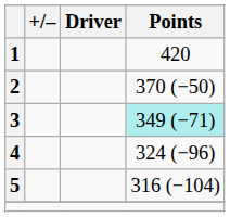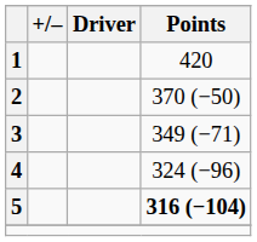3 | Points: paleturquoise background -> no background
5 | Points: normal -> bold
